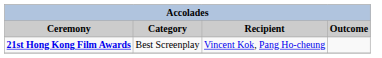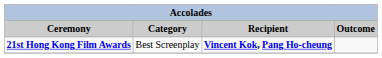21st Hong Kong Film Awards | Recipient: normal -> bold
